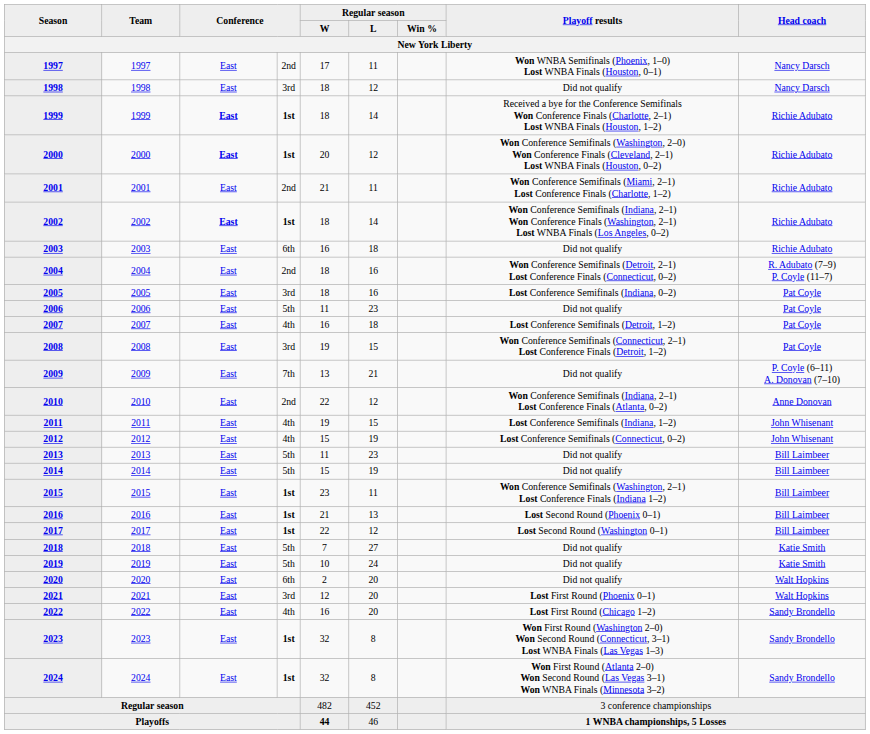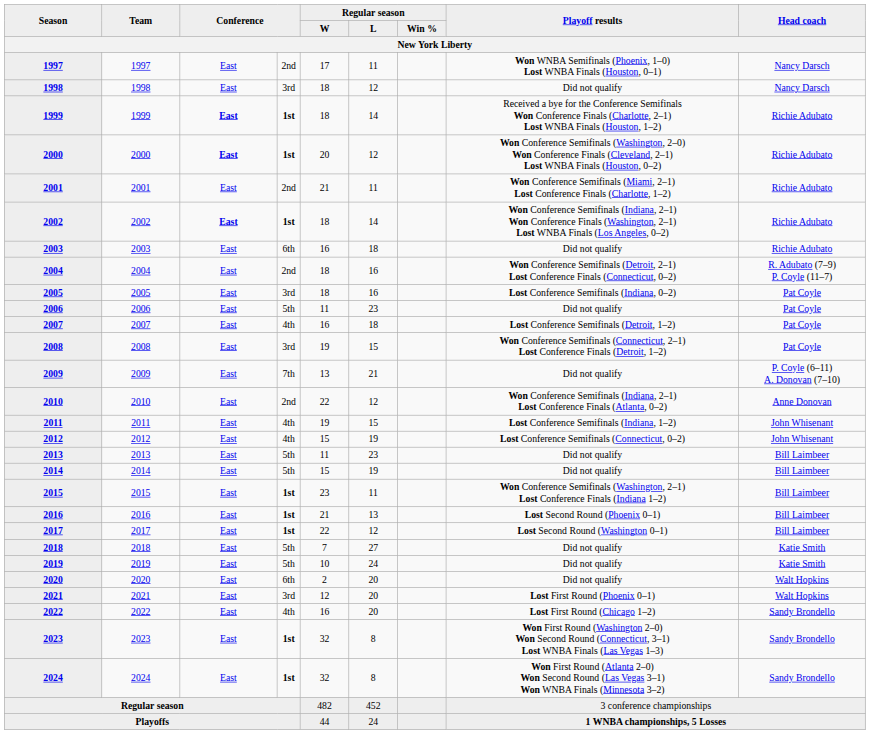Playoffs | Regular season / W: bold -> normal
Playoffs | Regular season / L: 46 -> 24
